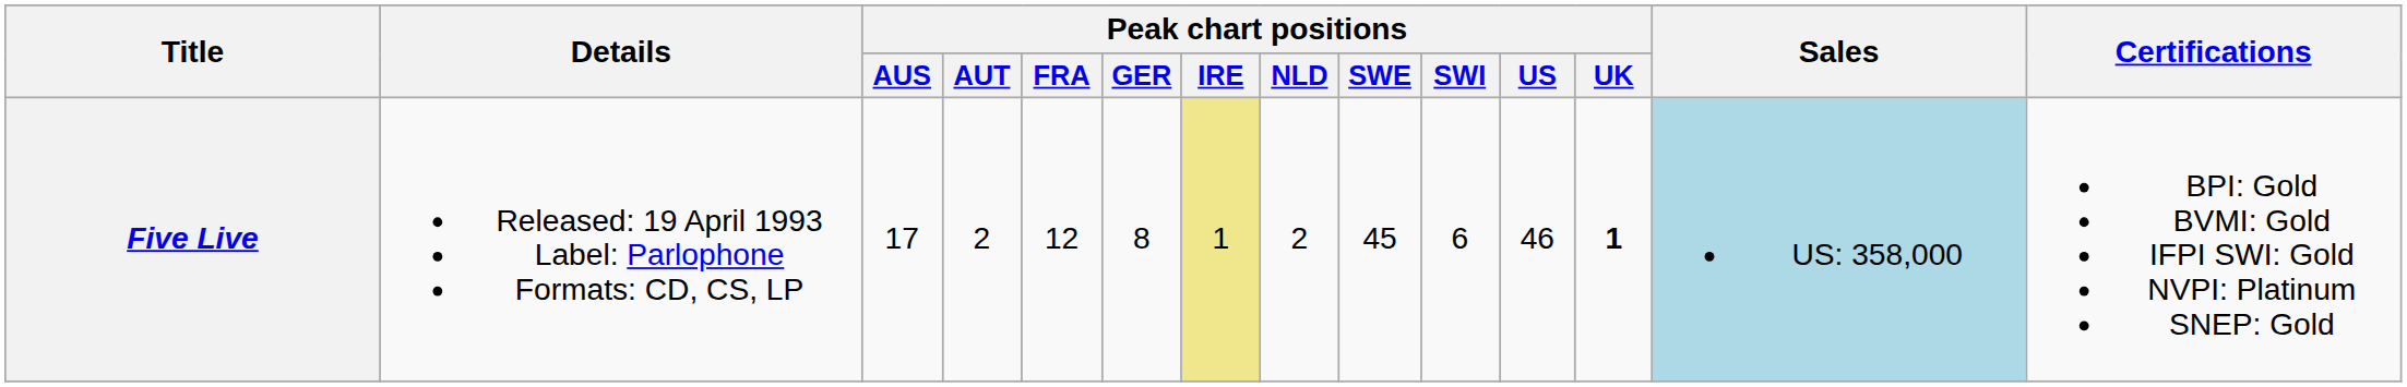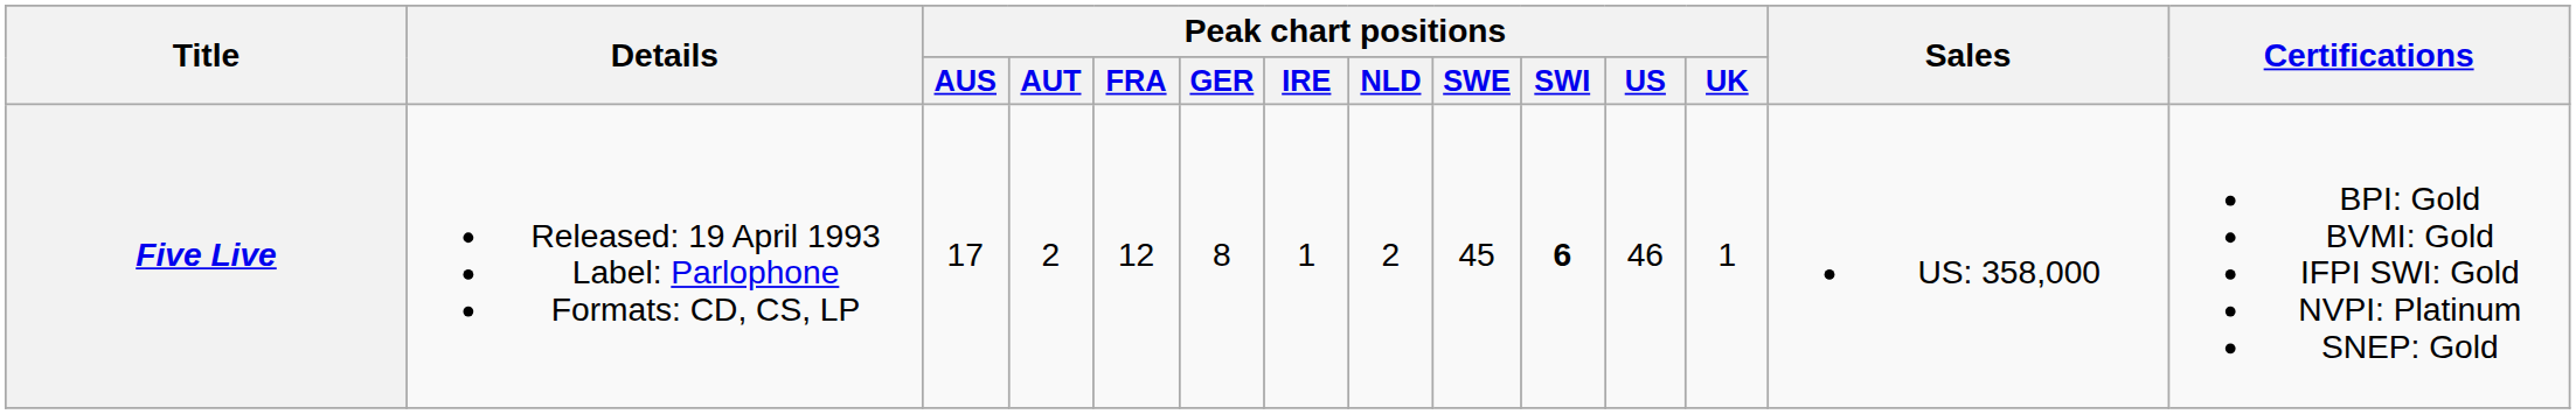Five Live | Peak chart positions / IRE: khaki background -> no background
Five Live | Peak chart positions / SWI: normal -> bold
Five Live | Peak chart positions / UK: bold -> normal
Five Live | Sales: lightblue background -> no background
